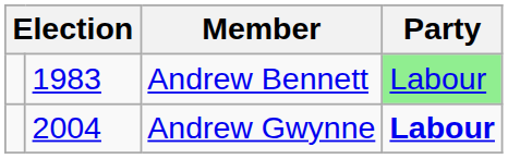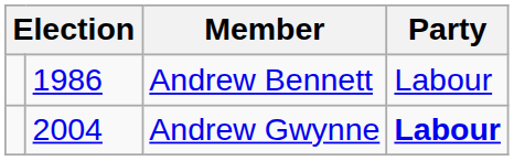Andrew Bennett | column 2: 1983 -> 1986
Andrew Bennett | Party: lightgreen background -> no background
